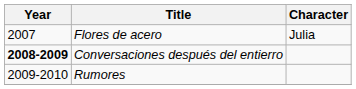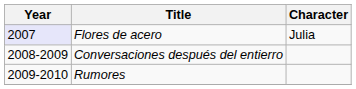Flores de acero | Year: no background -> lavender background
Conversaciones después del entierro | Year: bold -> normal
